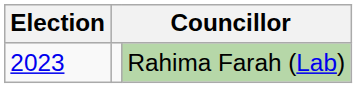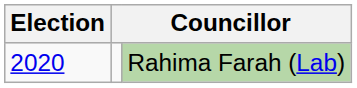Rahima Farah (Lab) | Election: 2023 -> 2020
